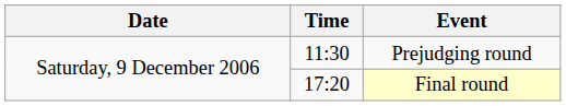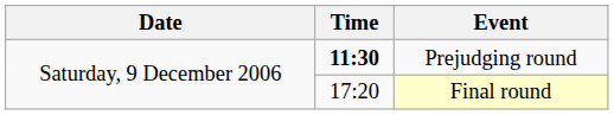Prejudging round | Time: normal -> bold
